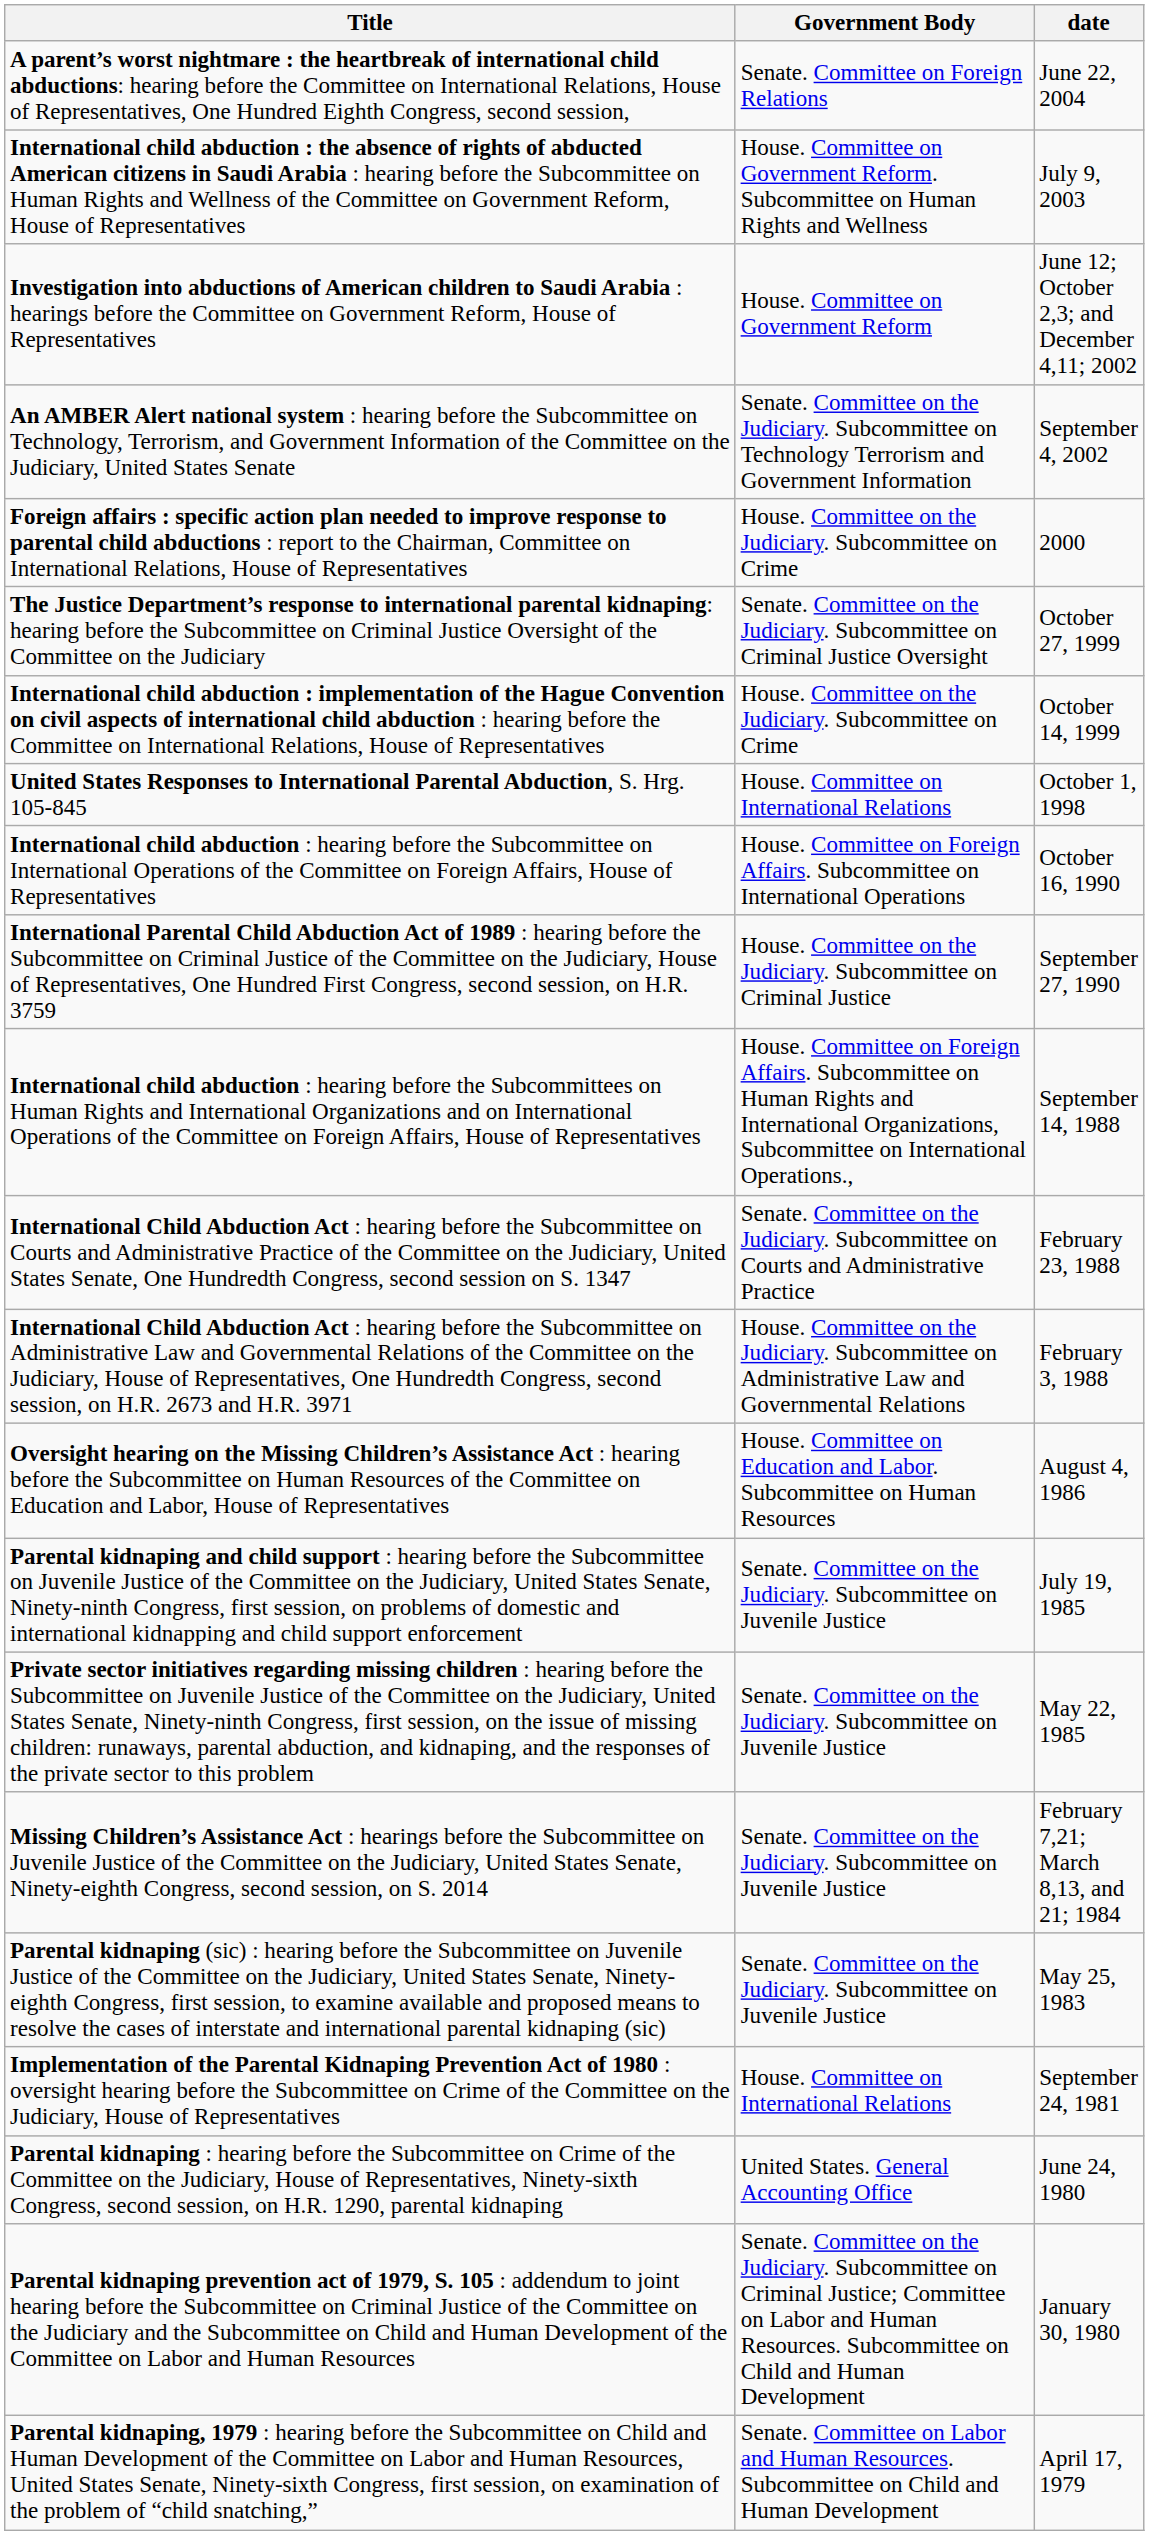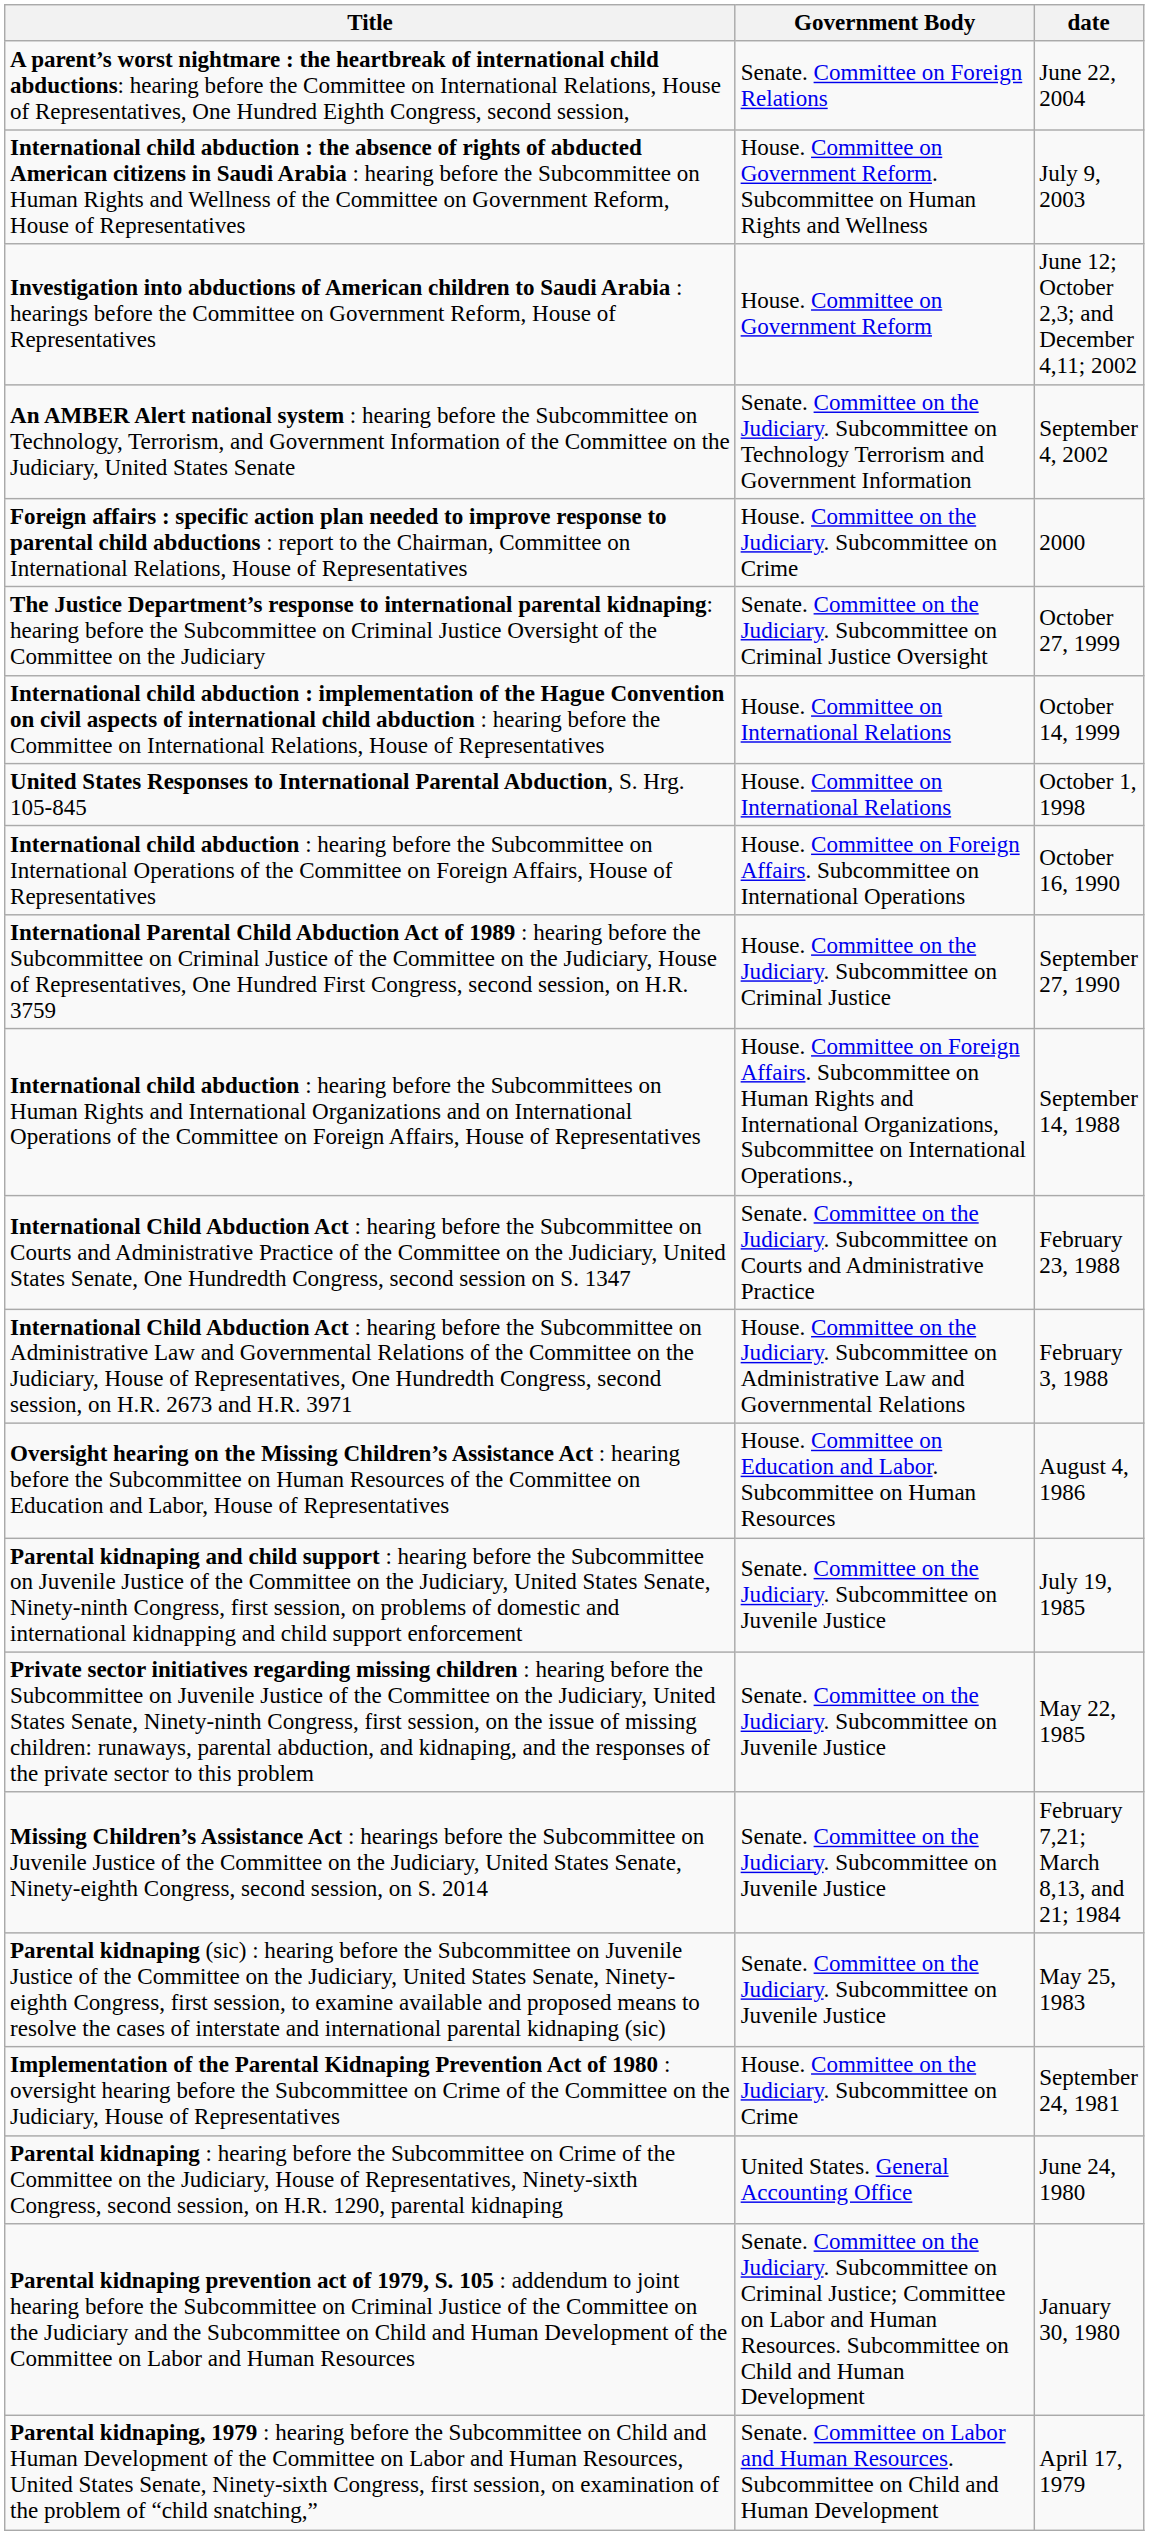row 8 | Government Body: House. Committee on the Judiciary. Subcommittee on Crime -> House. Committee on International Relations
row 20 | Government Body: House. Committee on International Relations -> House. Committee on the Judiciary. Subcommittee on Crime
